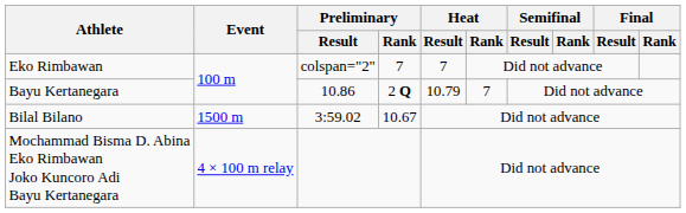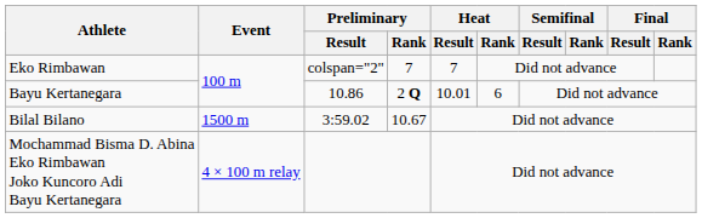Bayu Kertanegara | Heat / Result: 10.79 -> 10.01
Bayu Kertanegara | Heat / Rank: 7 -> 6
